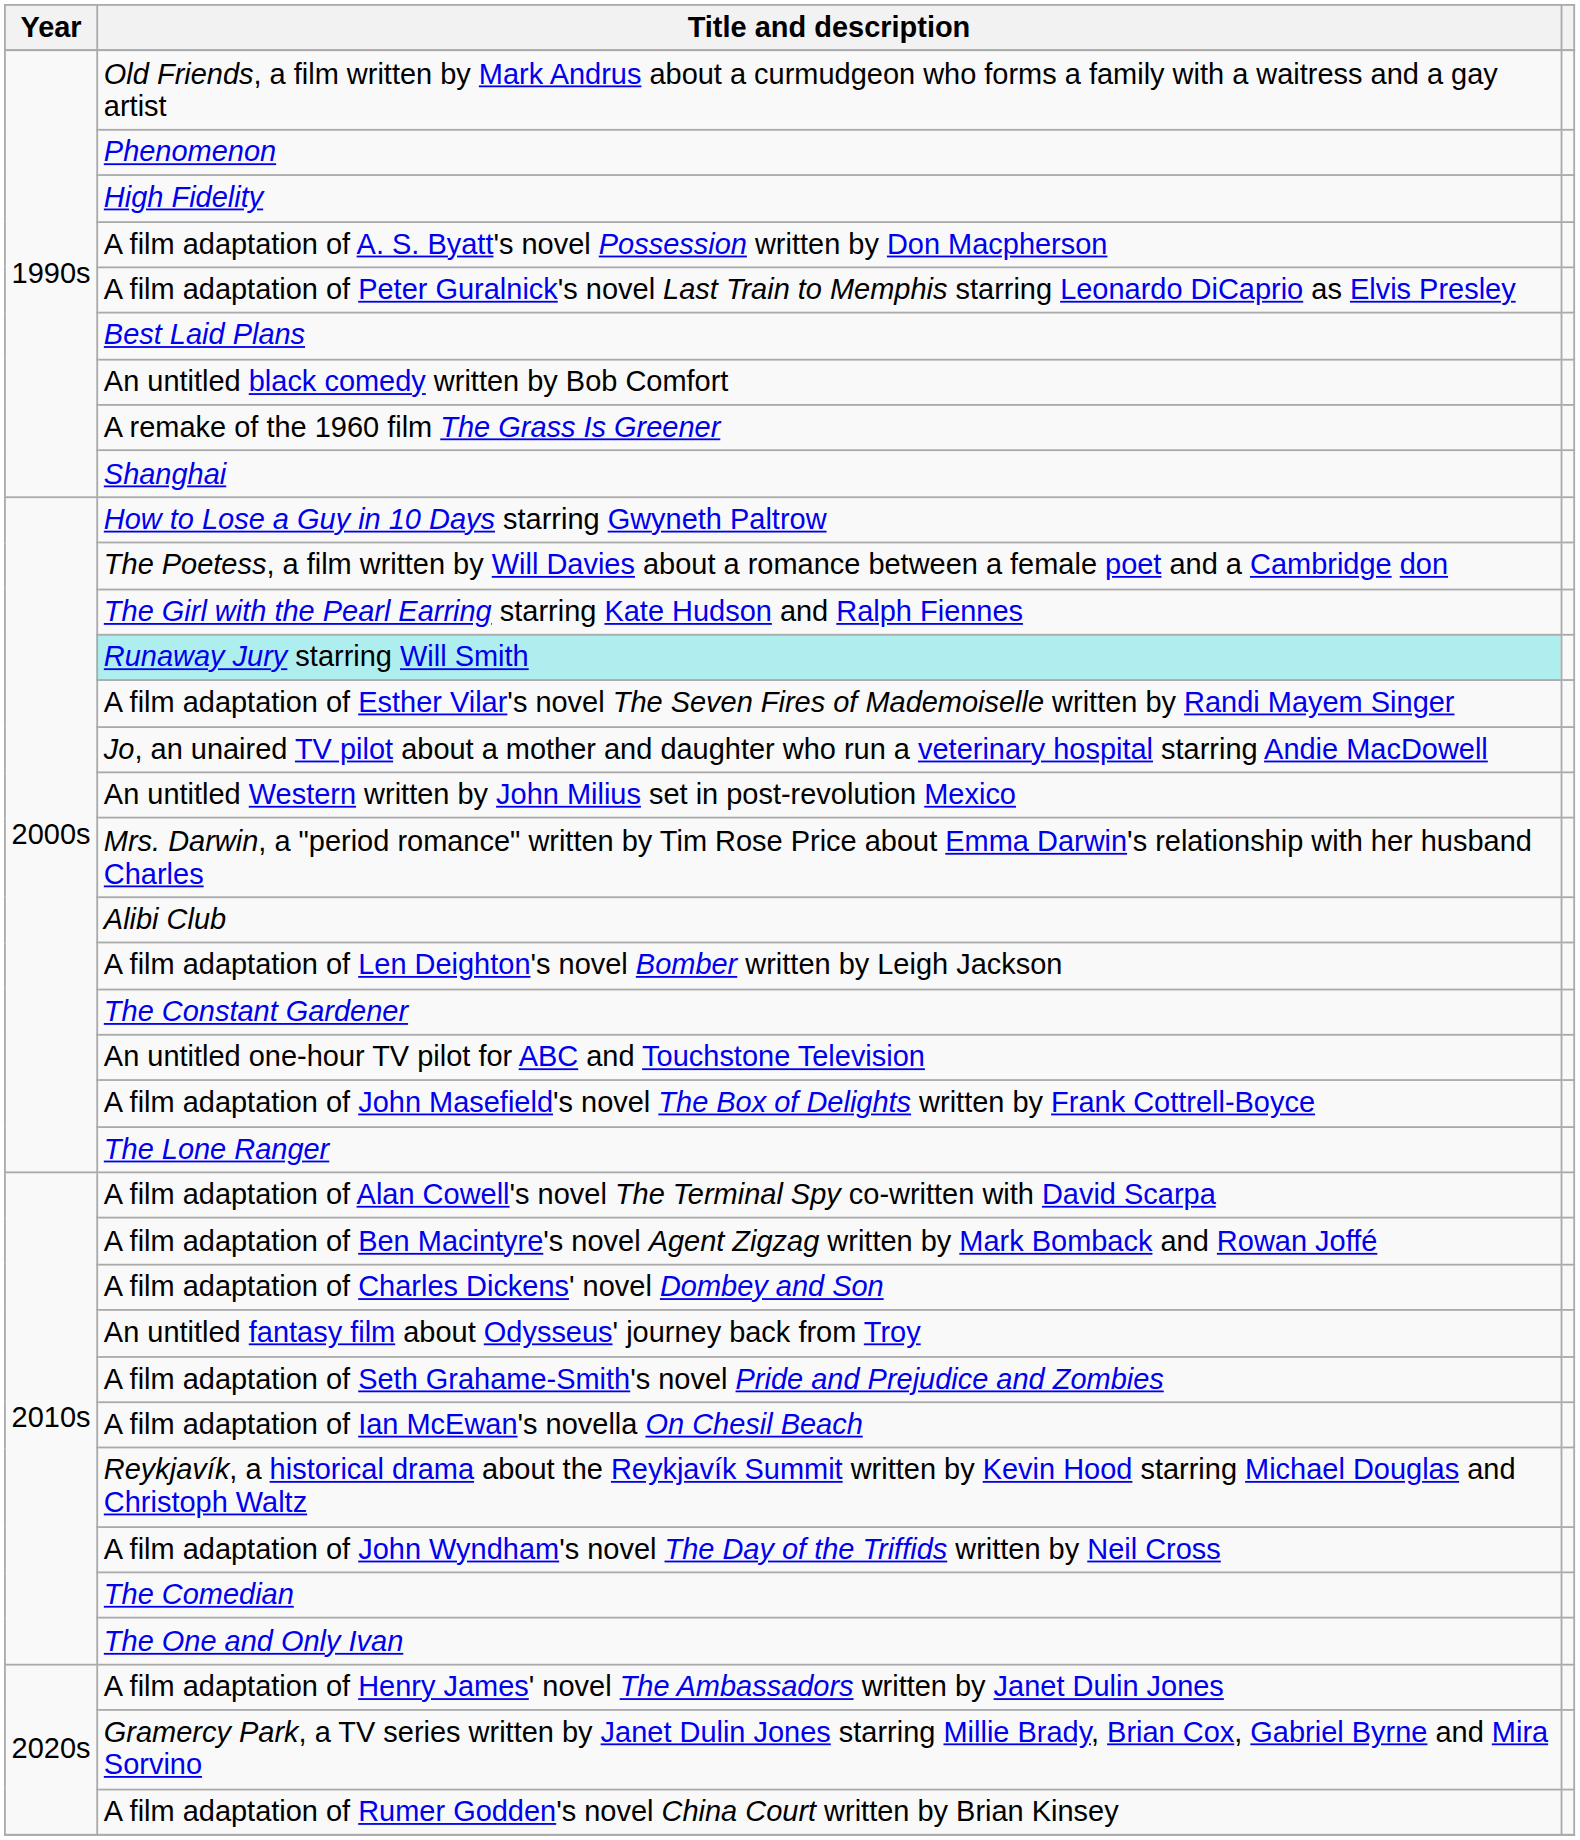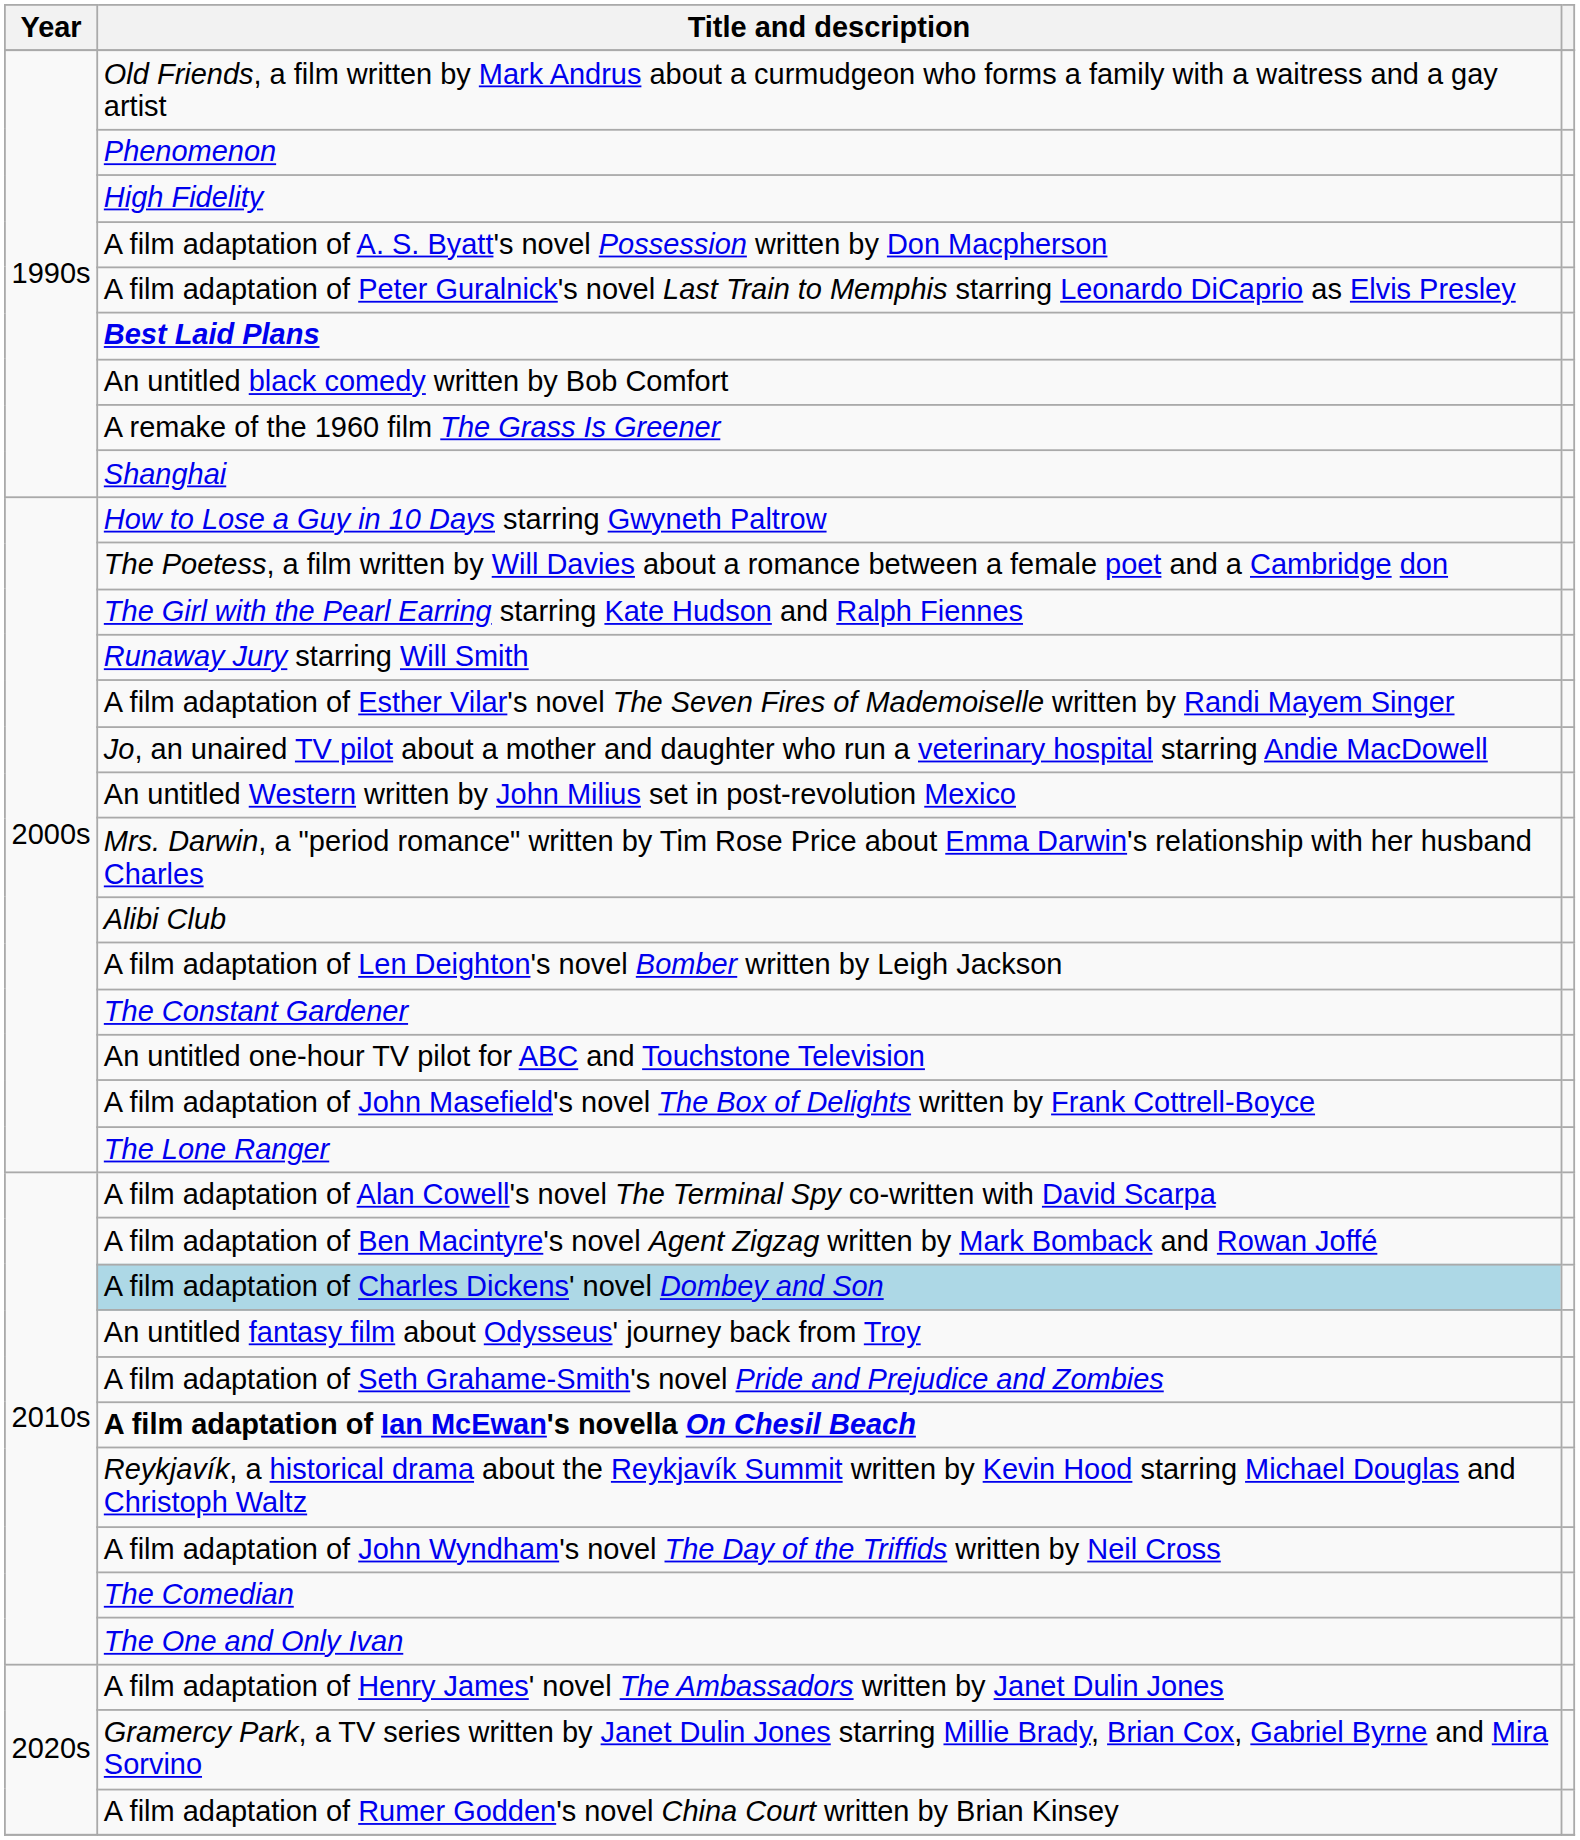Best Laid Plans | Title and description: normal -> bold
Runaway Jury starring Will Smith | Title and description: paleturquoise background -> no background
A film adaptation of Charles Dickens' novel Dombey and Son | Title and description: no background -> lightblue background
A film adaptation of Ian McEwan's novella On Chesil Beach | Title and description: normal -> bold
